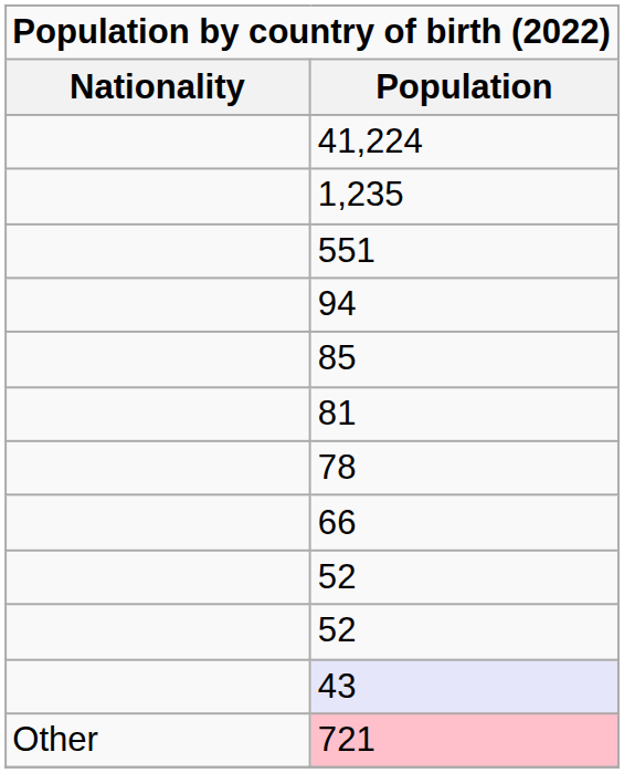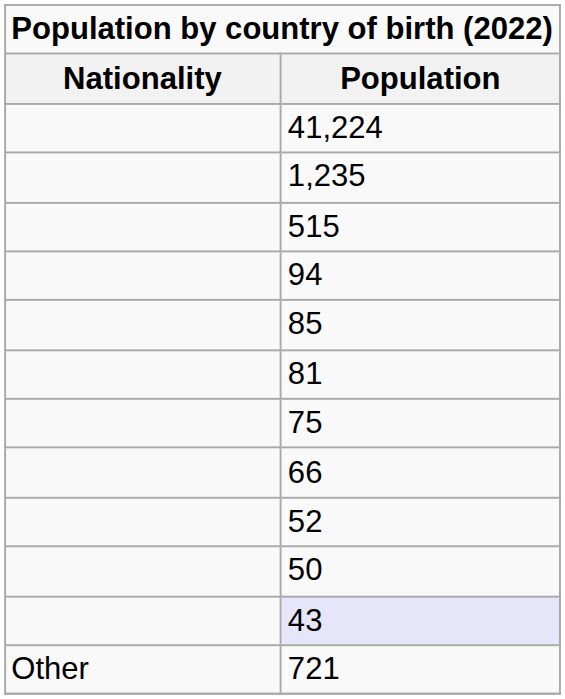row 5 | Population: 551 -> 515
row 9 | Population: 78 -> 75
row 12 | Population: 52 -> 50
row 14 | Population: pink background -> no background
